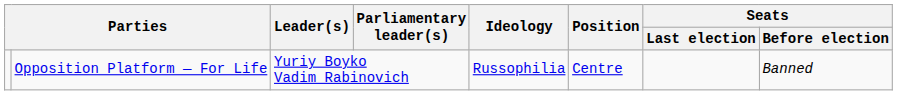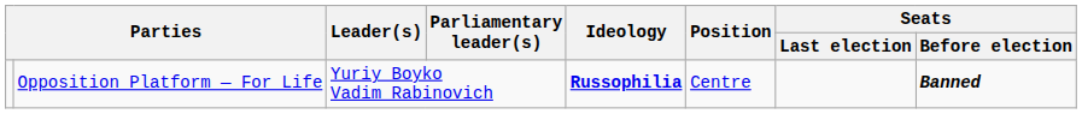Opposition Platform — For Life | Ideology: normal -> bold
Opposition Platform — For Life | Seats / Before election: normal -> bold
